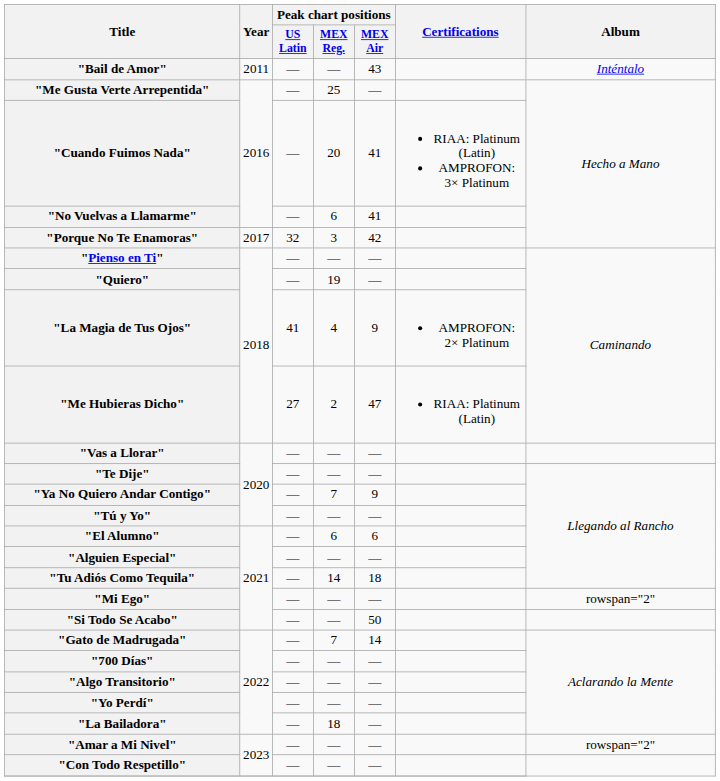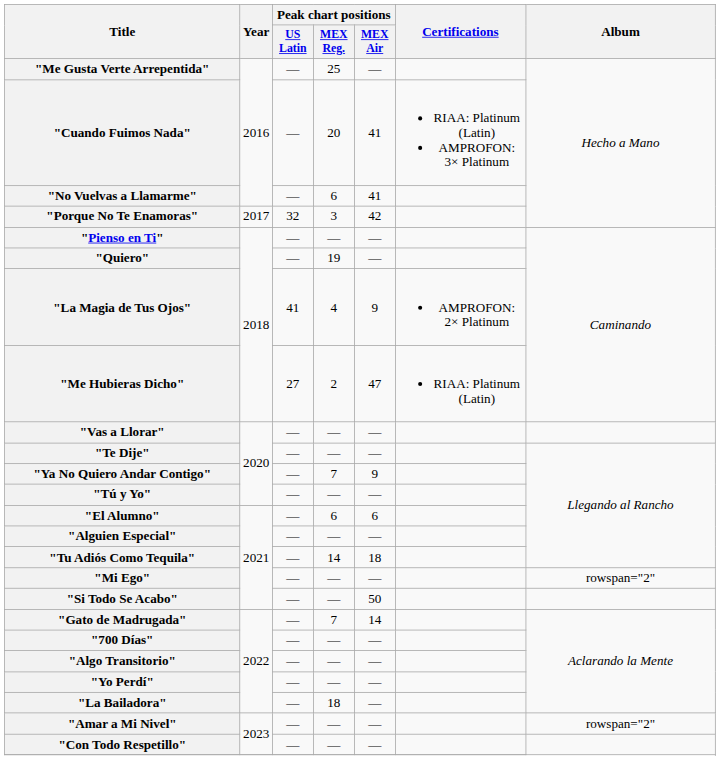- row: "Bail de Amor" | 2011 | — | — | 43 | Inténtalo
